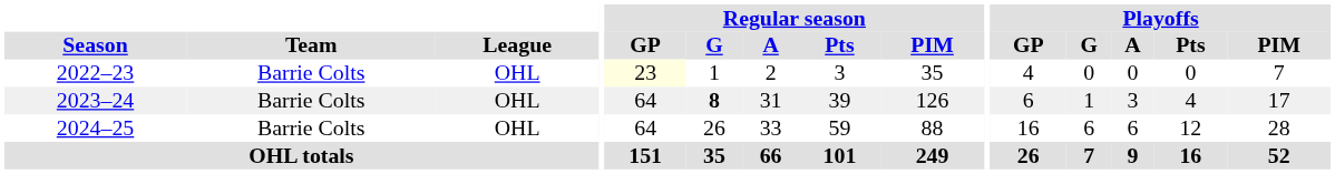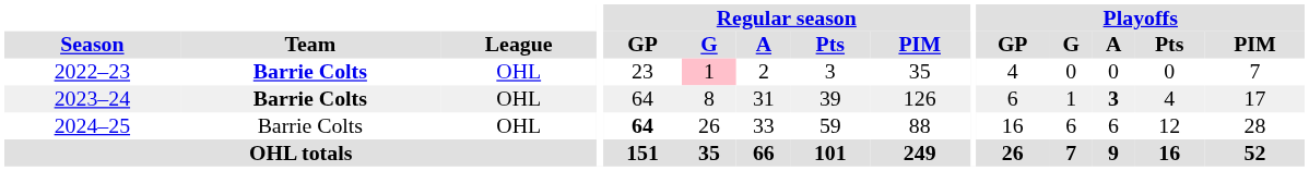2022–23 | Team: normal -> bold
2022–23 | Regular season / GP: lightyellow background -> no background
2022–23 | Regular season / G: no background -> pink background
2023–24 | Team: normal -> bold
2023–24 | Regular season / G: bold -> normal
2023–24 | Playoffs / A: normal -> bold
2024–25 | Regular season / GP: normal -> bold
